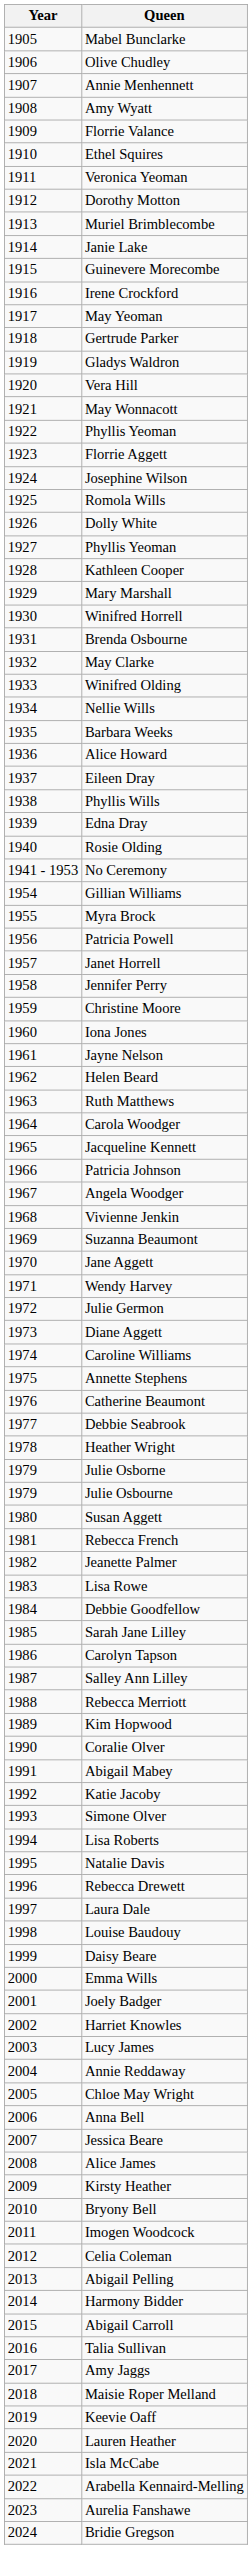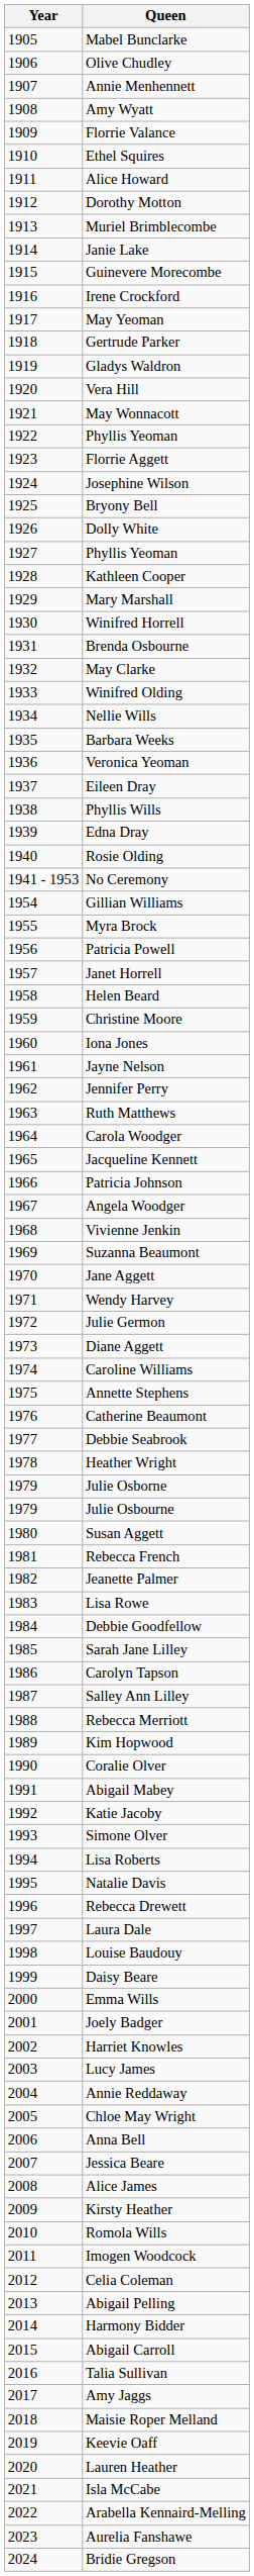row 8 | Queen: Veronica Yeoman -> Alice Howard
row 22 | Queen: Romola Wills -> Bryony Bell
row 33 | Queen: Alice Howard -> Veronica Yeoman
row 43 | Queen: Jennifer Perry -> Helen Beard
row 47 | Queen: Helen Beard -> Jennifer Perry
row 96 | Queen: Bryony Bell -> Romola Wills
